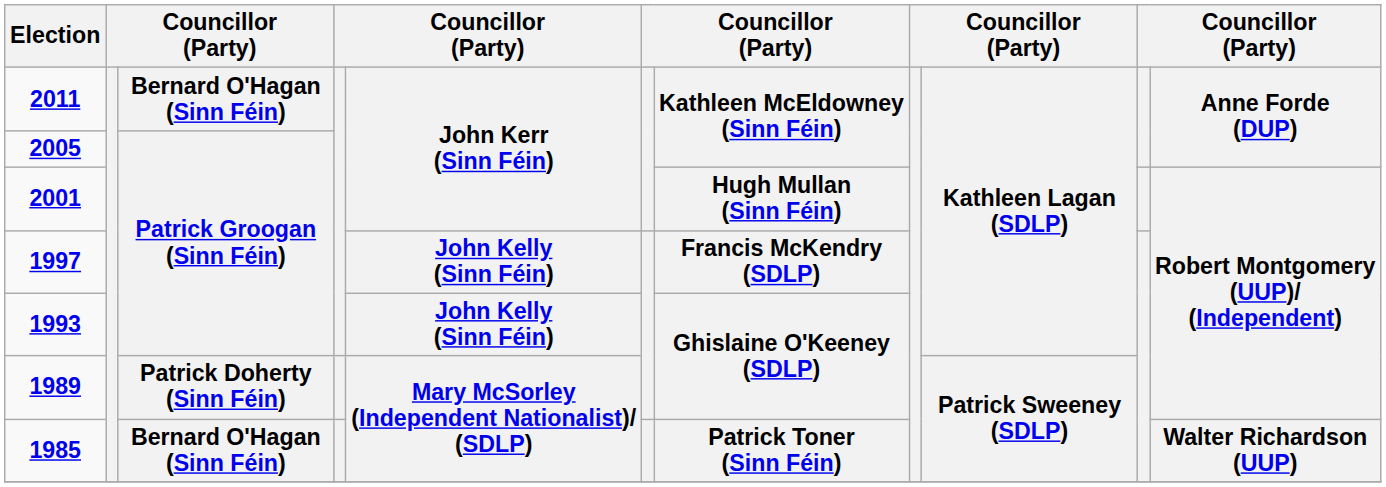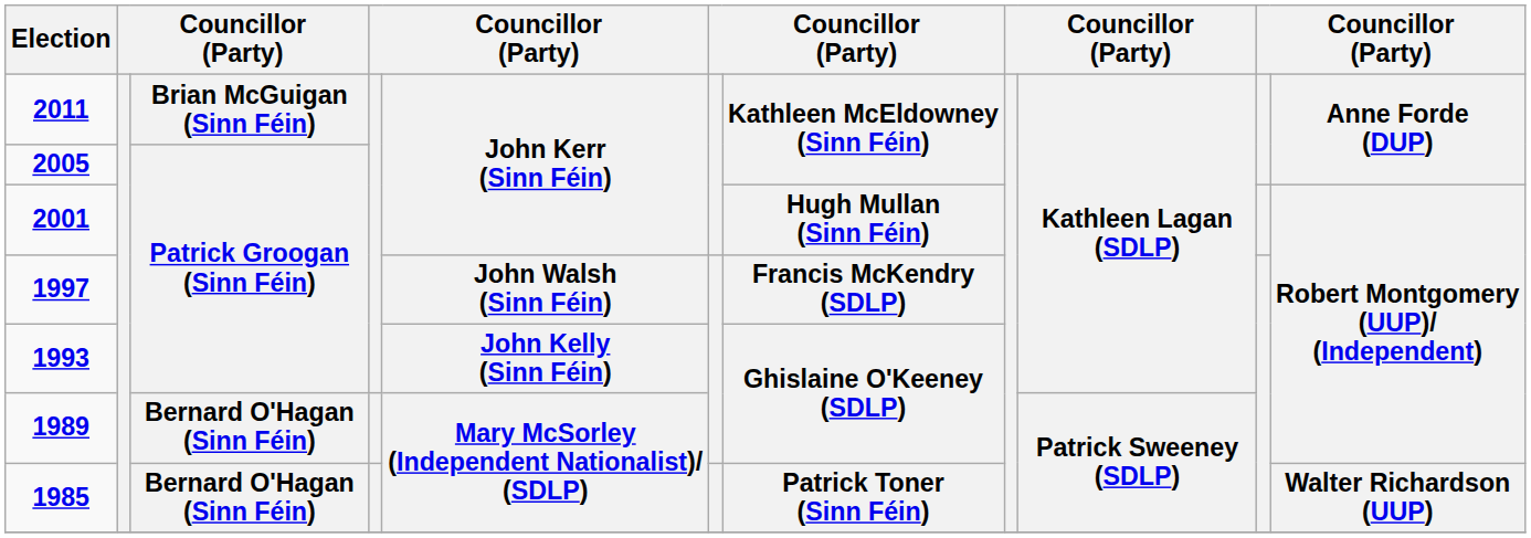2011 | column 3: Bernard O'Hagan (Sinn Féin) -> Brian McGuigan (Sinn Féin)
1997 | column 5: John Kelly (Sinn Féin) -> John Walsh (Sinn Féin)
1989 | column 3: Patrick Doherty (Sinn Féin) -> Bernard O'Hagan (Sinn Féin)
